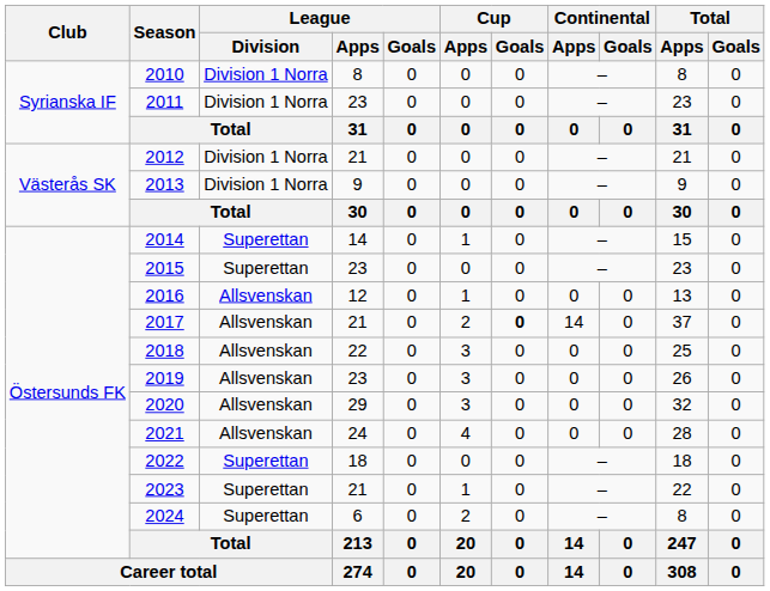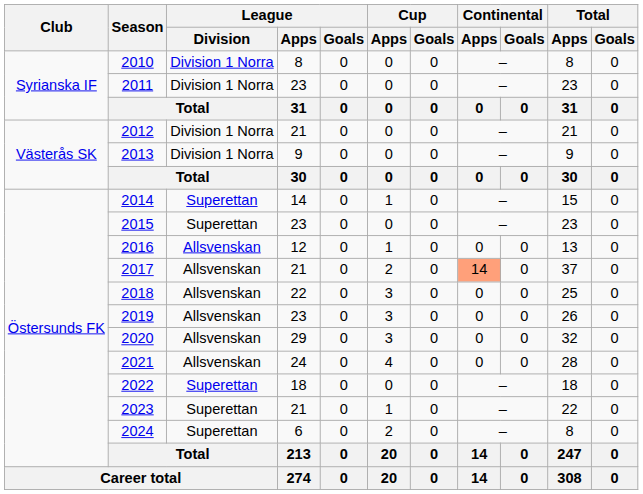2017 | Cup / Goals: bold -> normal
2017 | Continental / Apps: no background -> lightsalmon background
